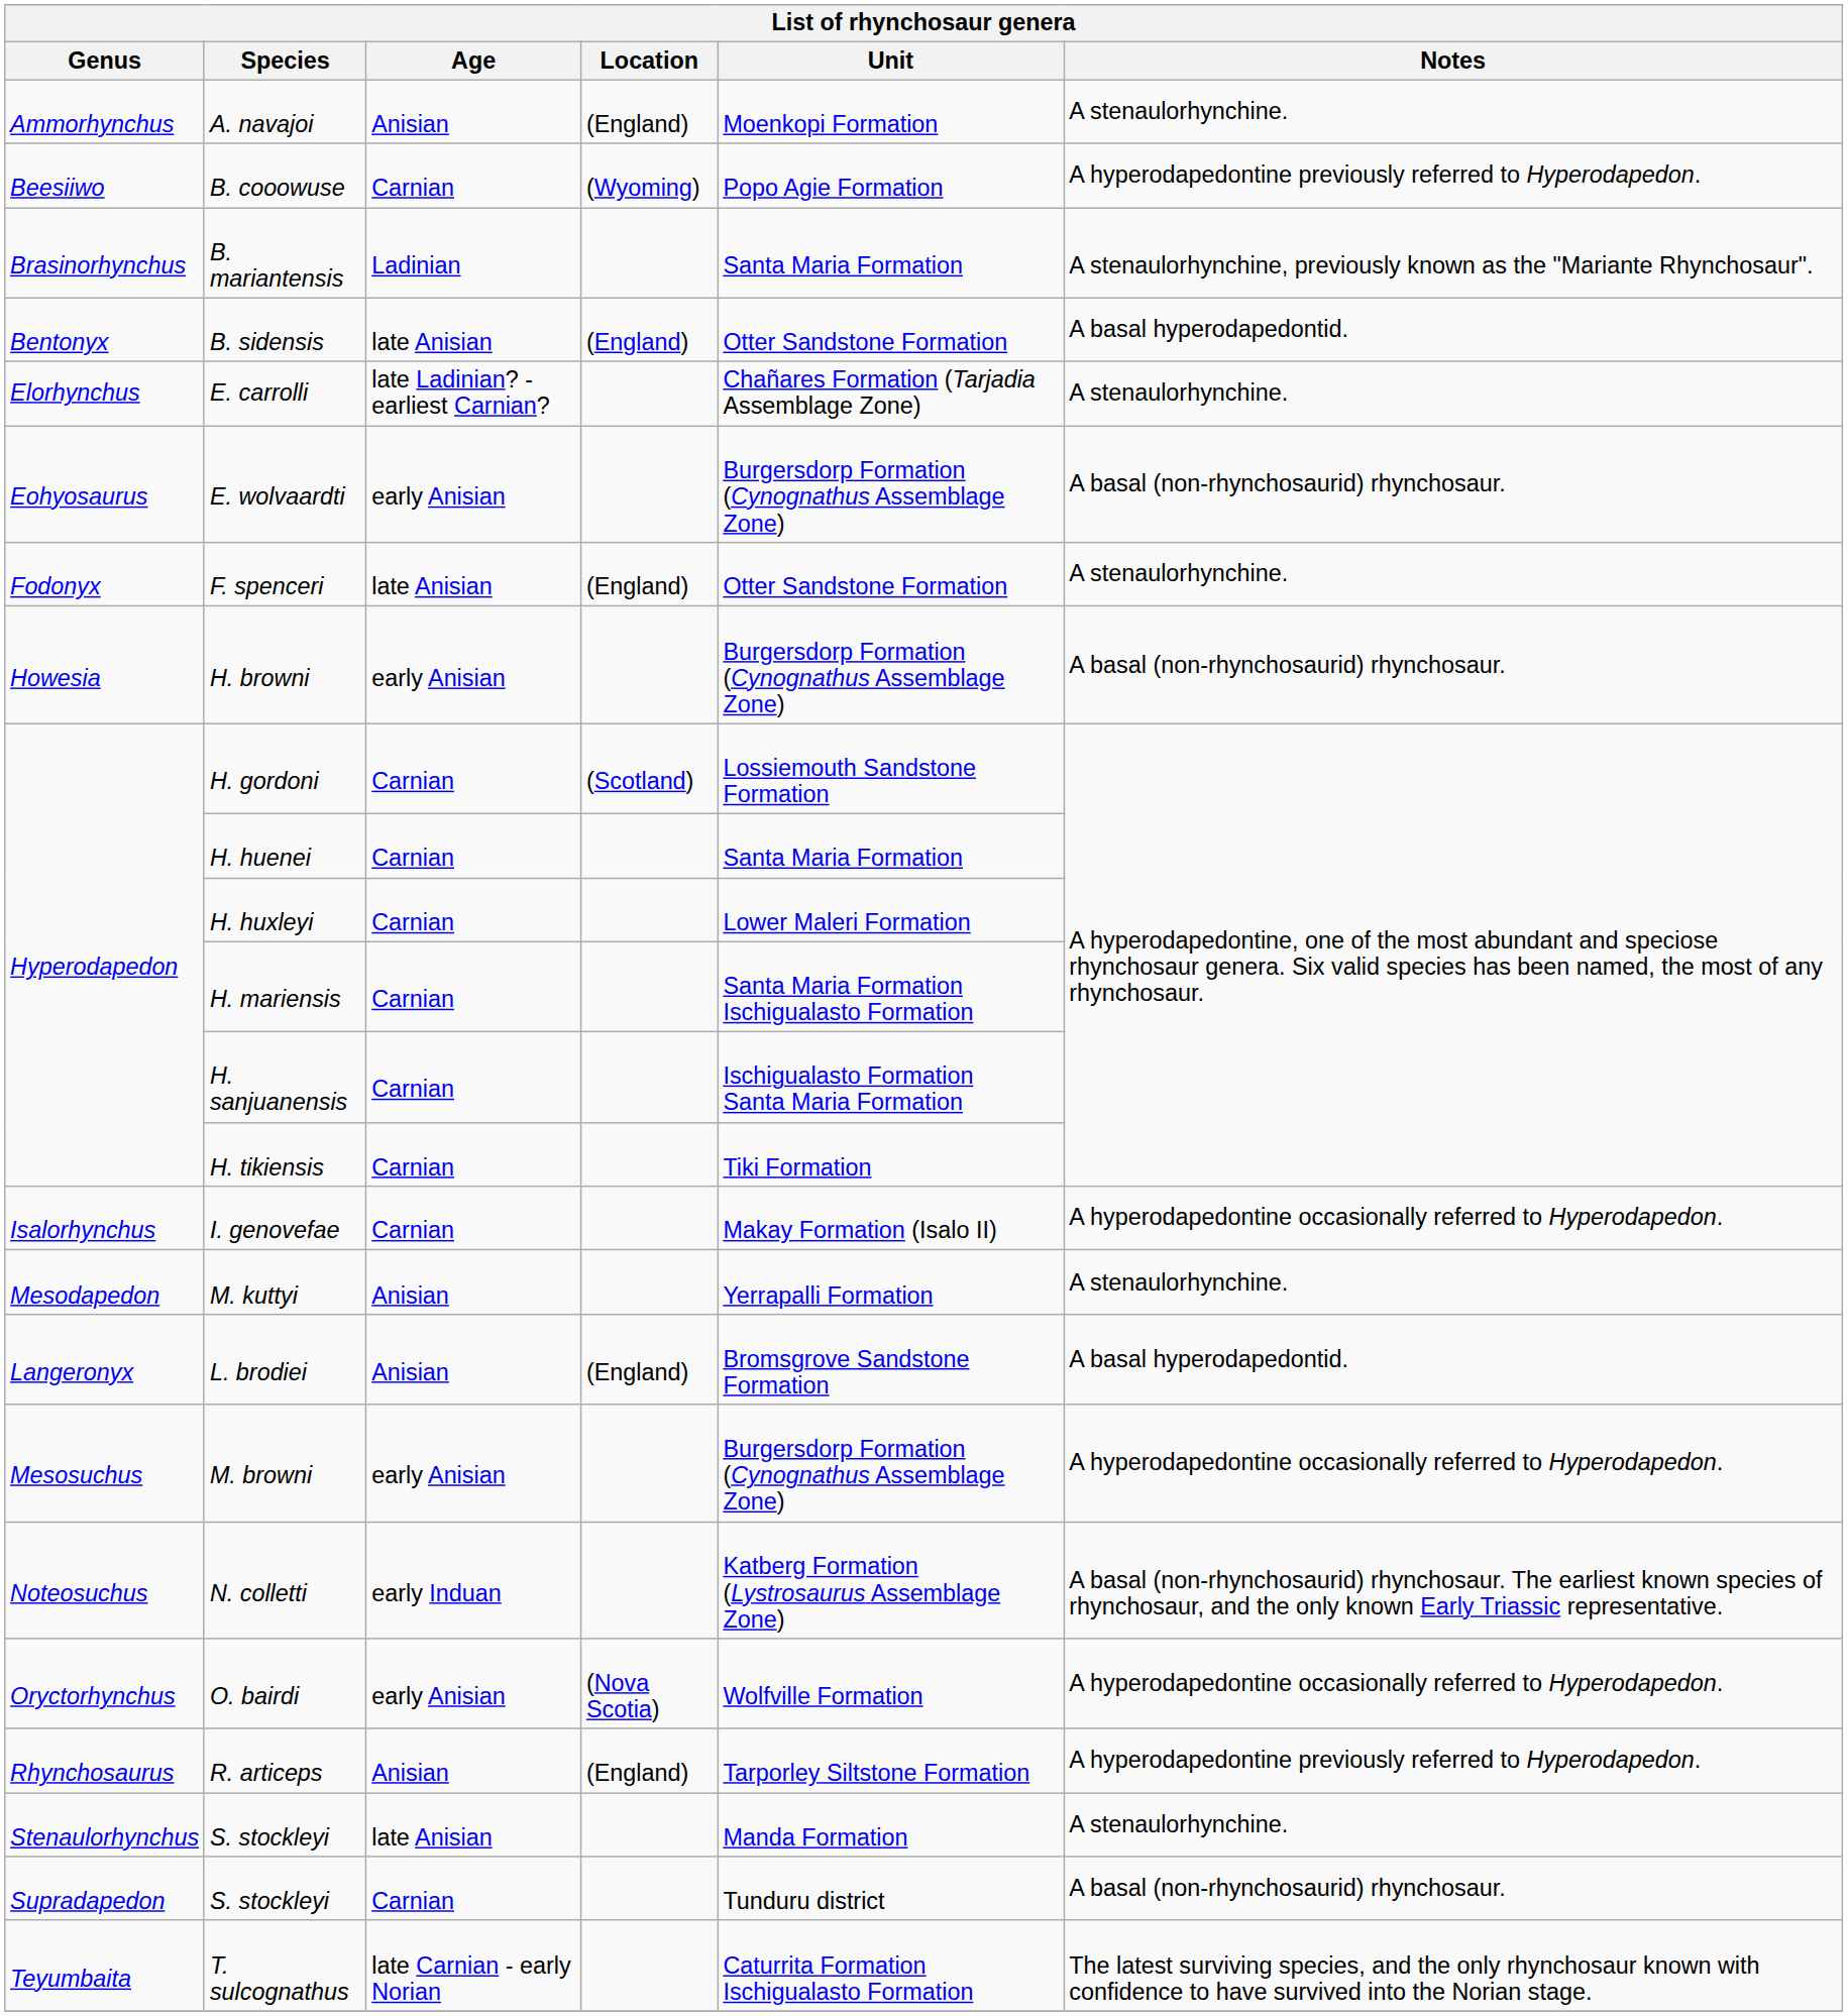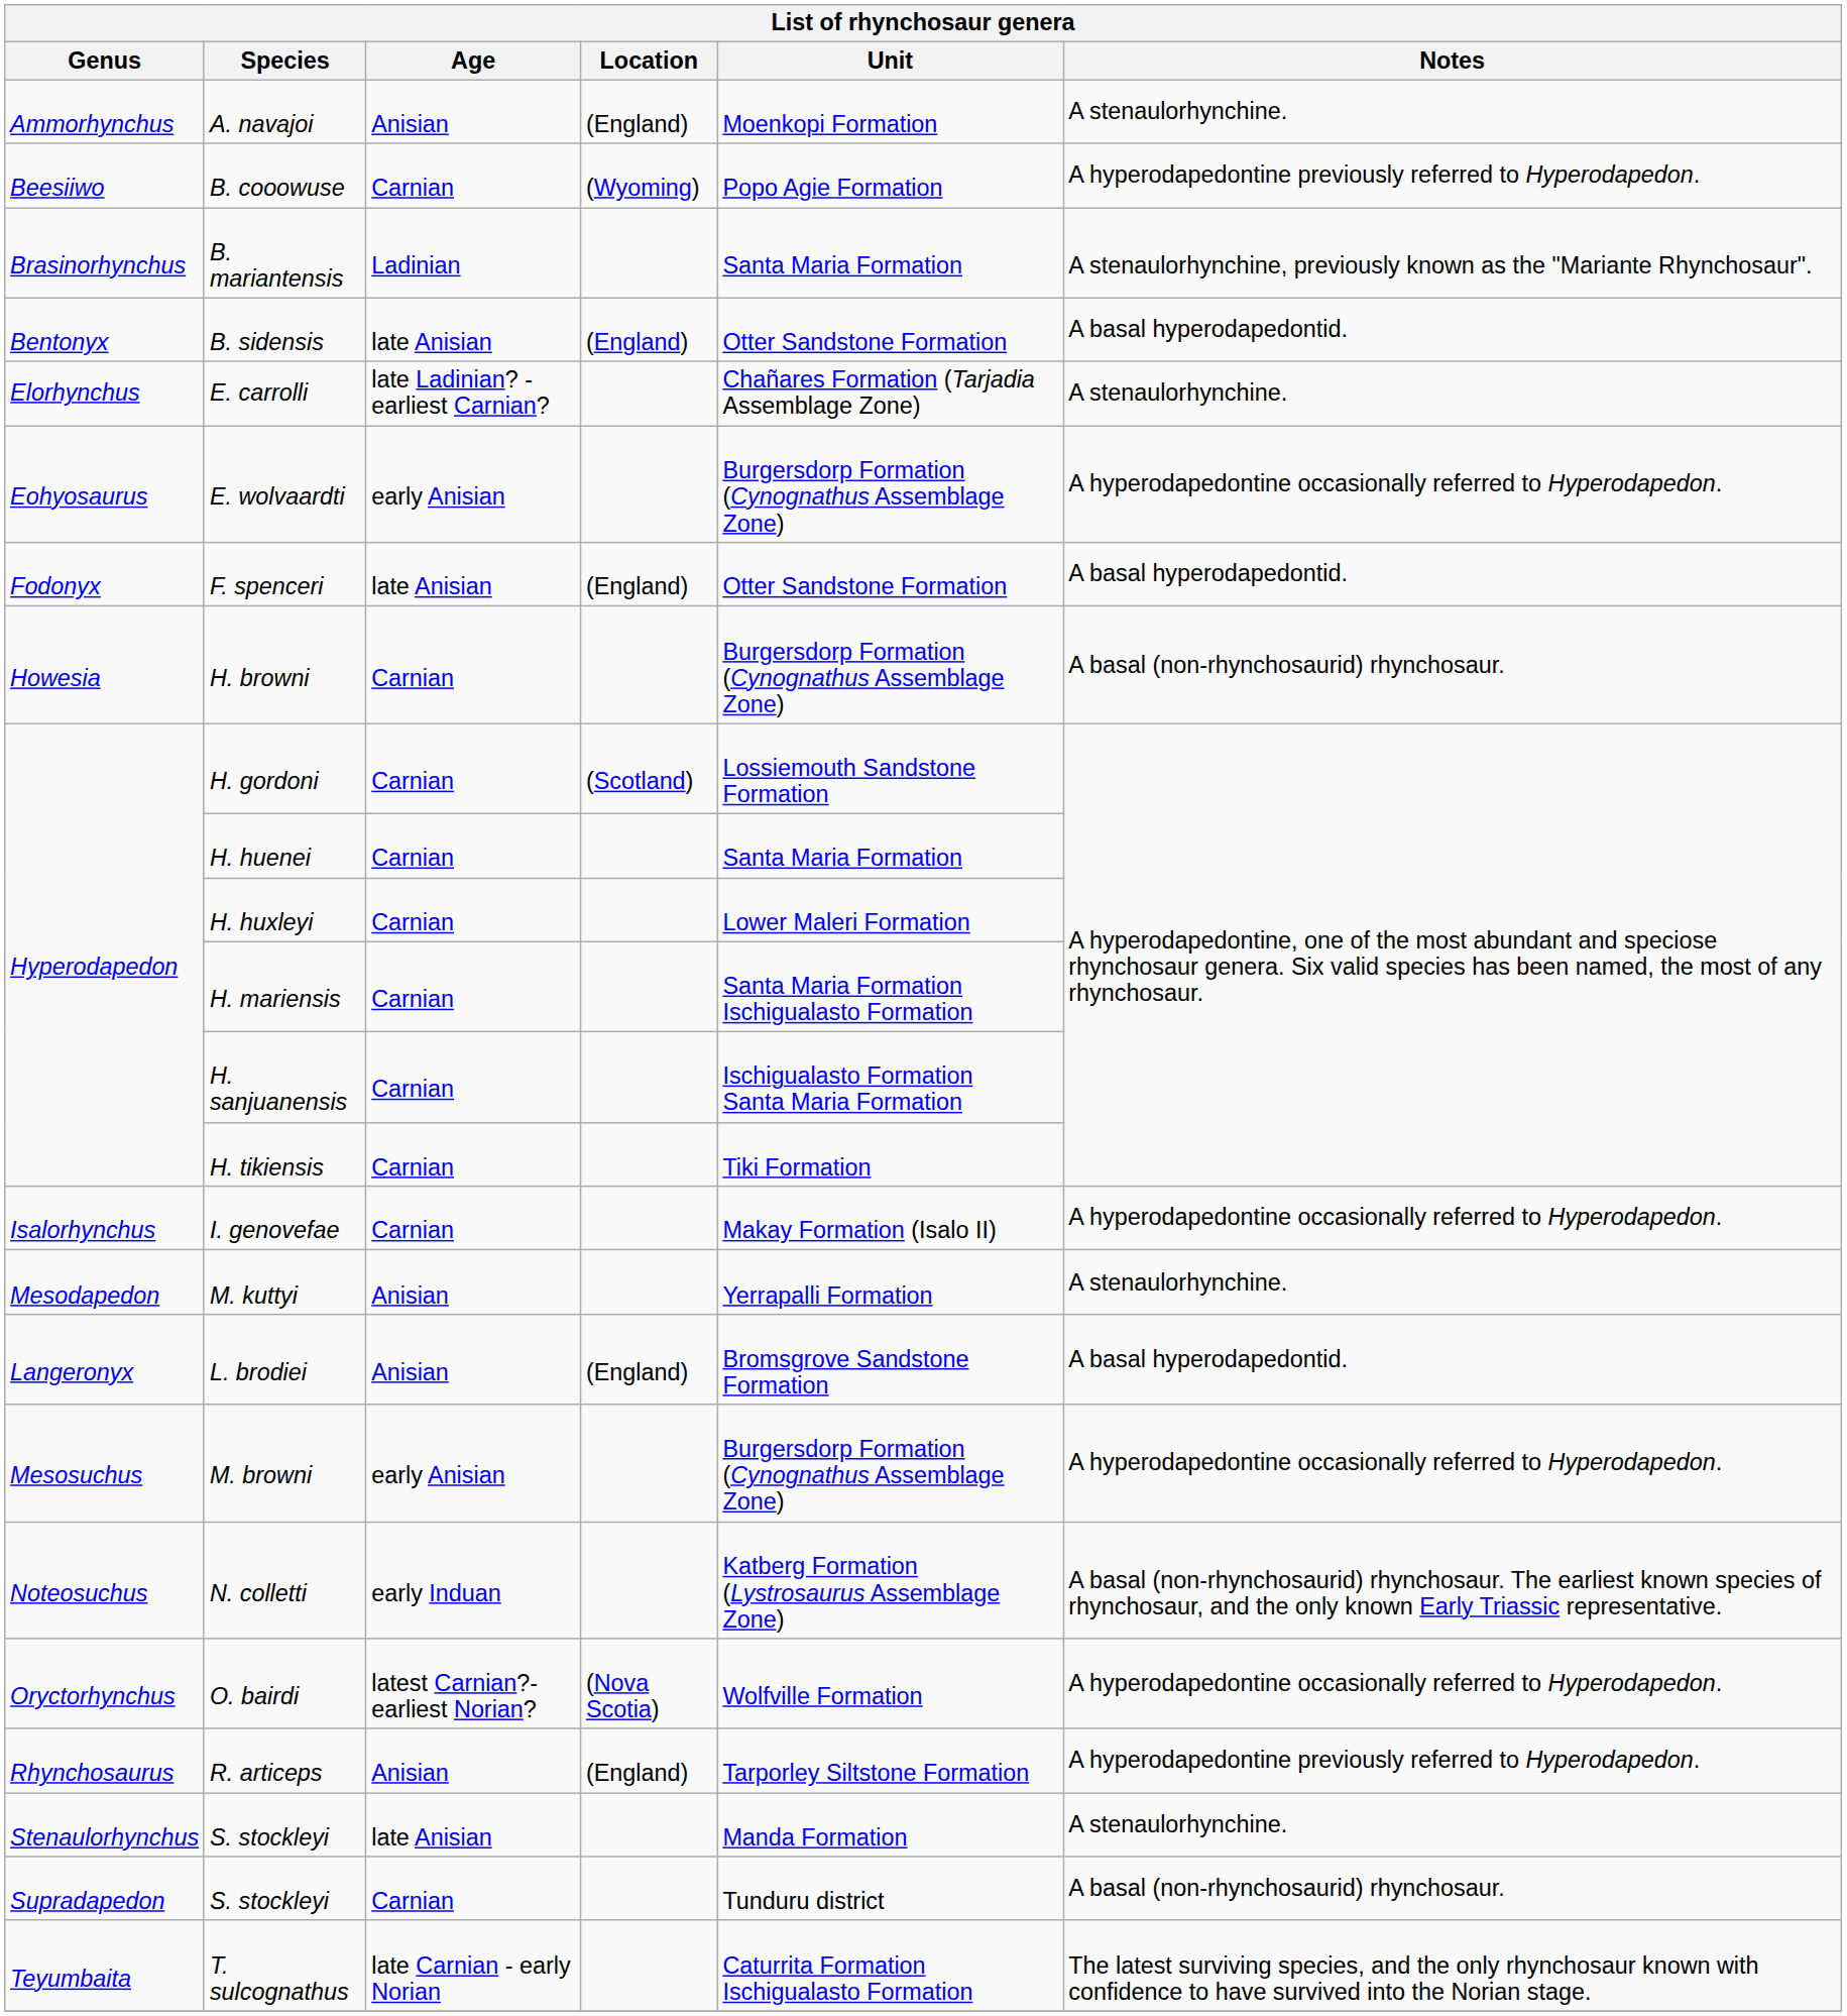E. wolvaardti | Notes: A basal (non-rhynchosaurid) rhynchosaur. -> A hyperodapedontine occasionally referred to Hyperodapedon.
F. spenceri | Notes: A stenaulorhynchine. -> A basal hyperodapedontid.
H. browni | Age: early Anisian -> Carnian
O. bairdi | Age: early Anisian -> latest Carnian?-earliest Norian?
